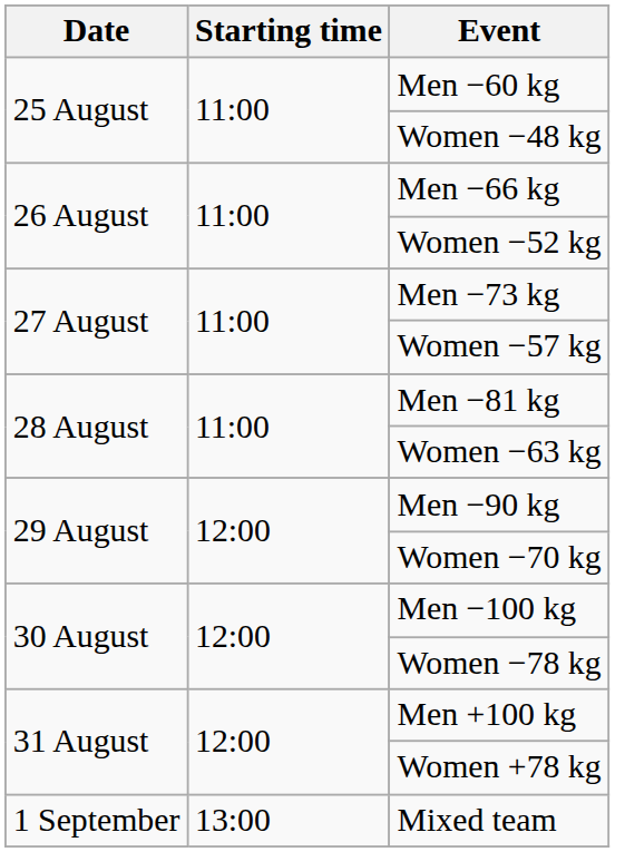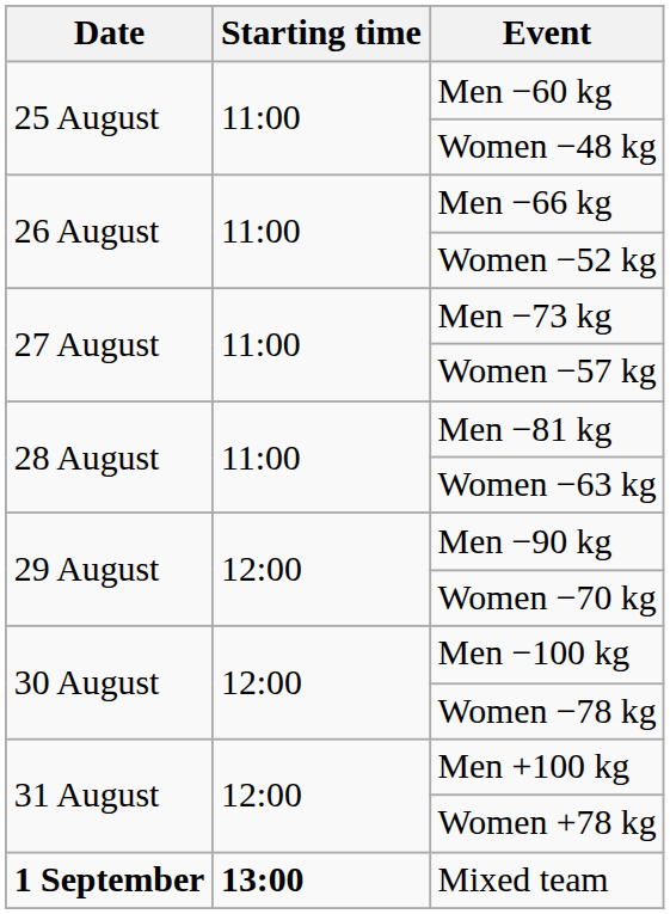Mixed team | Date: normal -> bold
Mixed team | Starting time: normal -> bold
